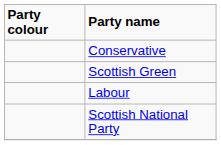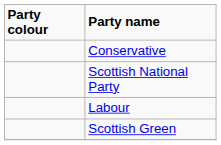rows swapped: Scottish Green <-> Scottish National Party
